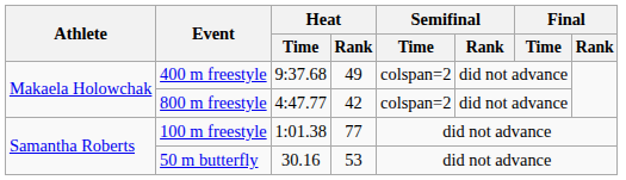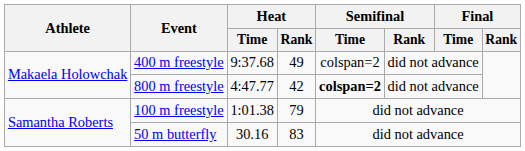800 m freestyle | Semifinal / Time: normal -> bold
100 m freestyle | Heat / Rank: 77 -> 79
50 m butterfly | Heat / Rank: 53 -> 83
